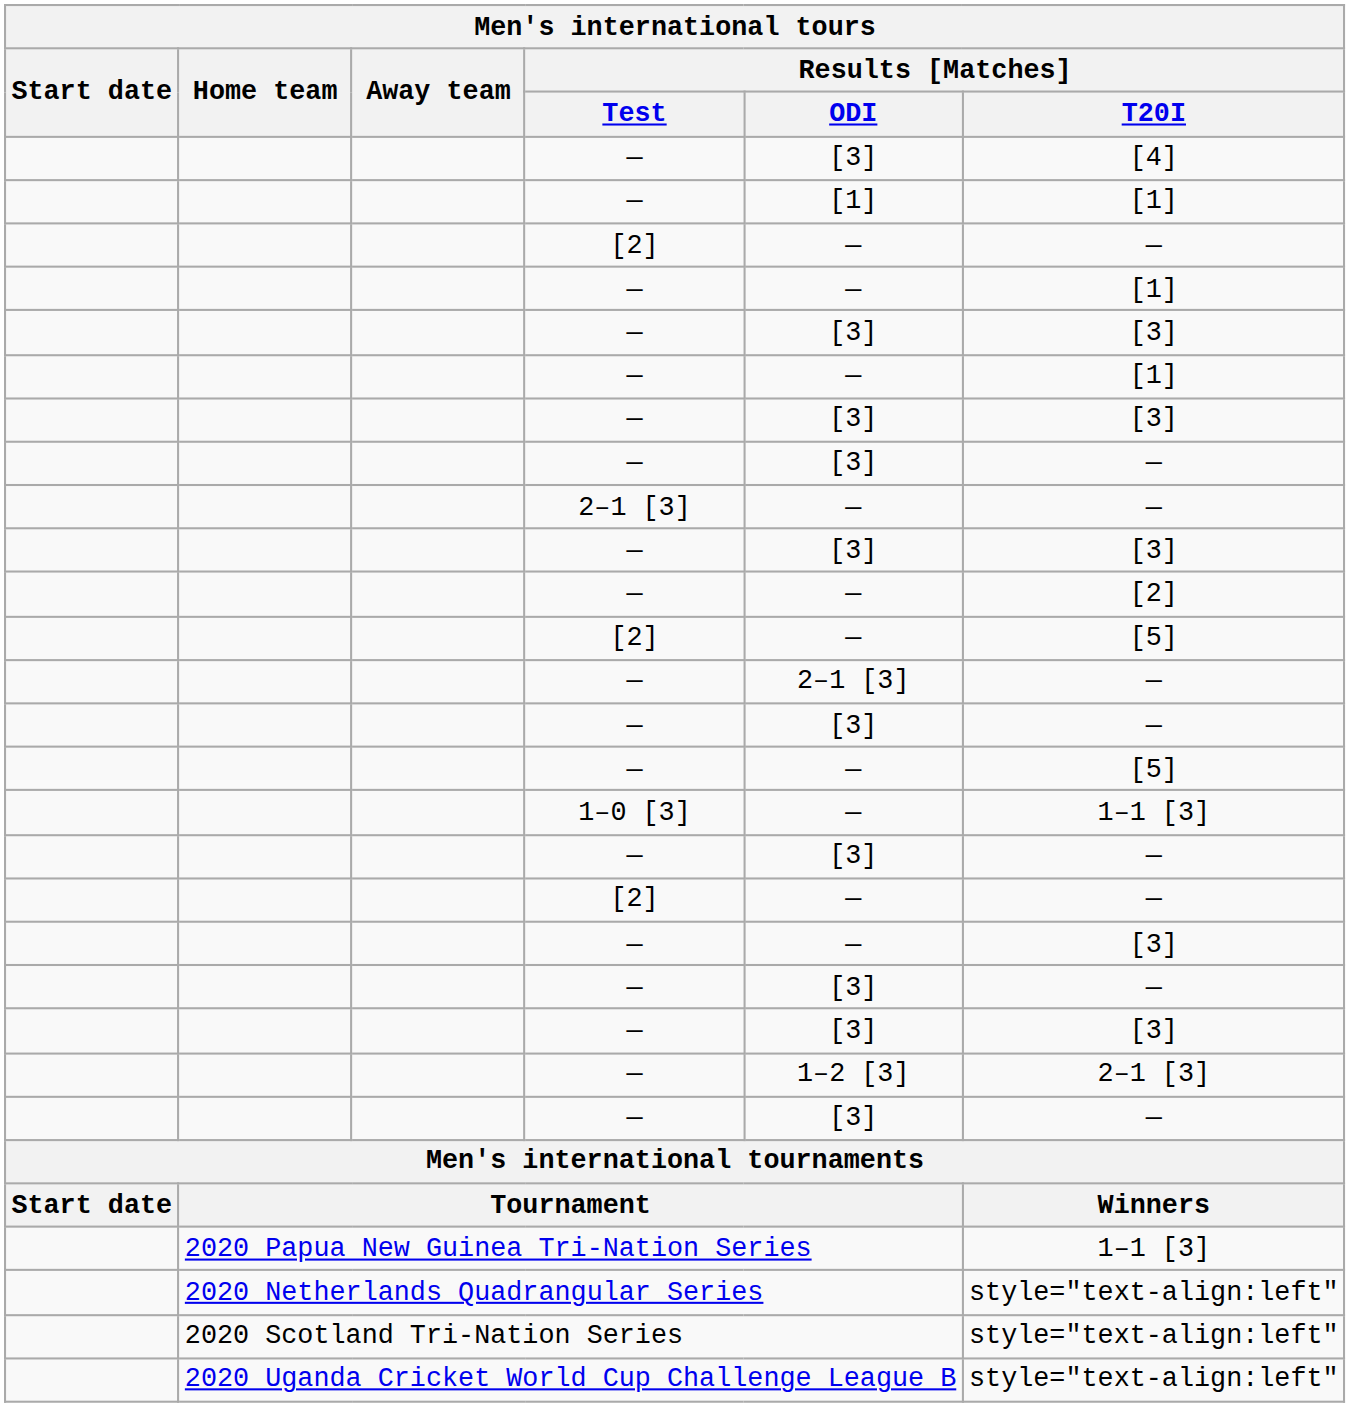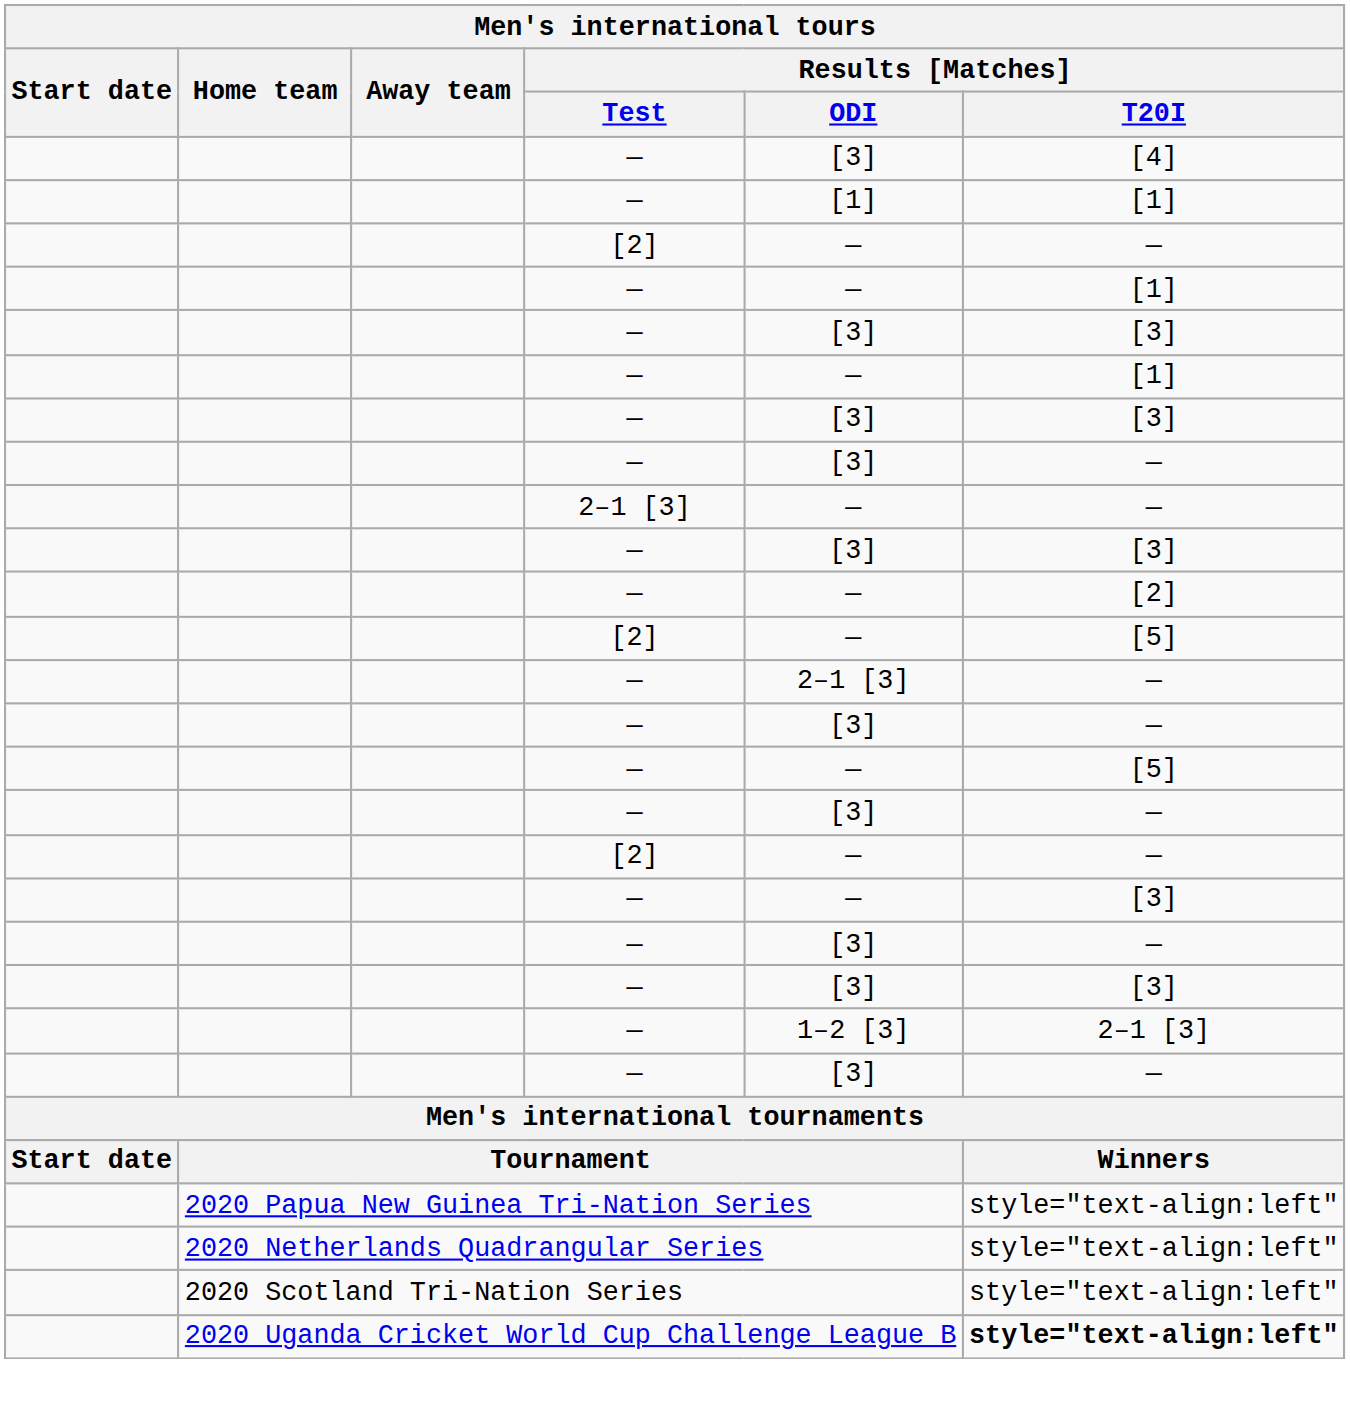- row: 1–0 [3] | — | 1–1 [3]
2020 Papua New Guinea Tri-Nation Series | Results [Matches] / T20I: 1–1 [3] -> style="text-align:left"
2020 Uganda Cricket World Cup Challenge League B | Results [Matches] / T20I: normal -> bold
